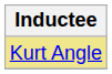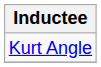row 2 | column 1: khaki background -> no background
